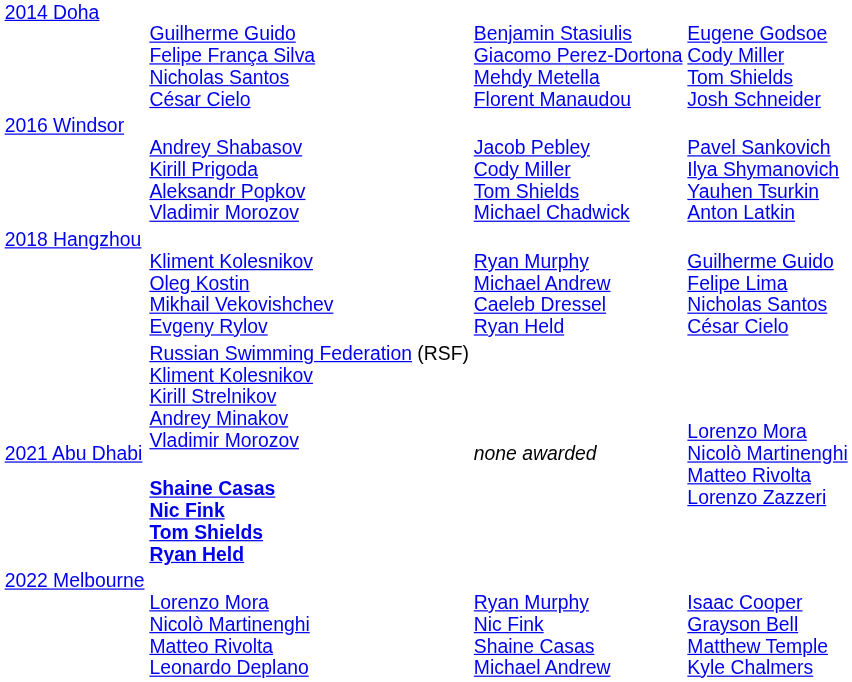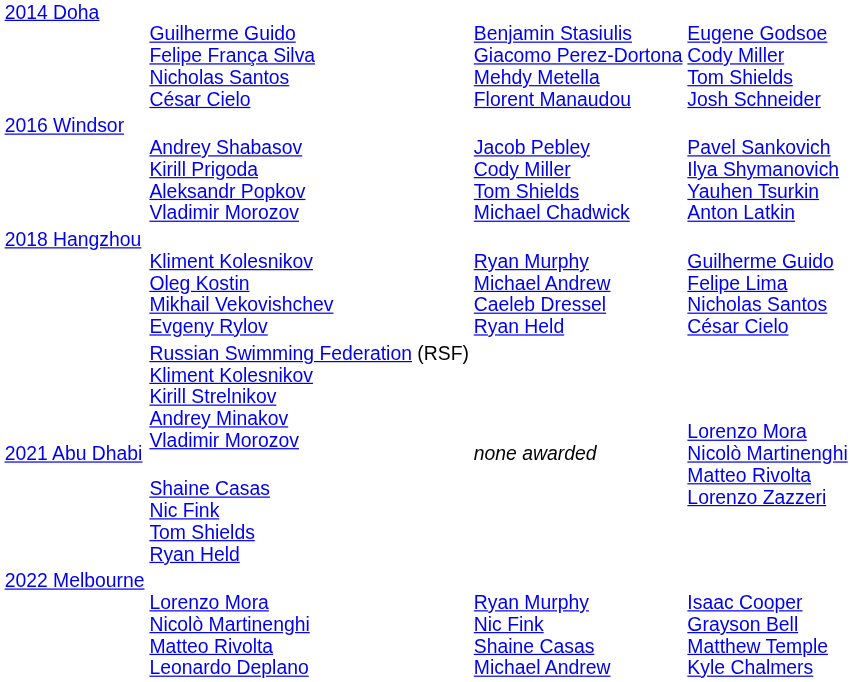Shaine Casas Nic Fink Tom Shields Ryan Held | column 2: bold -> normal
